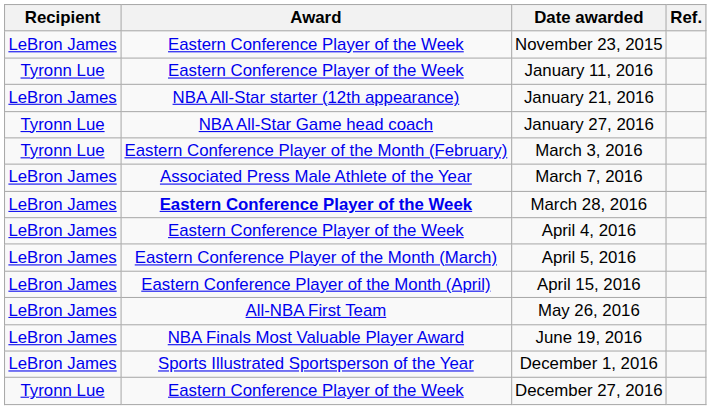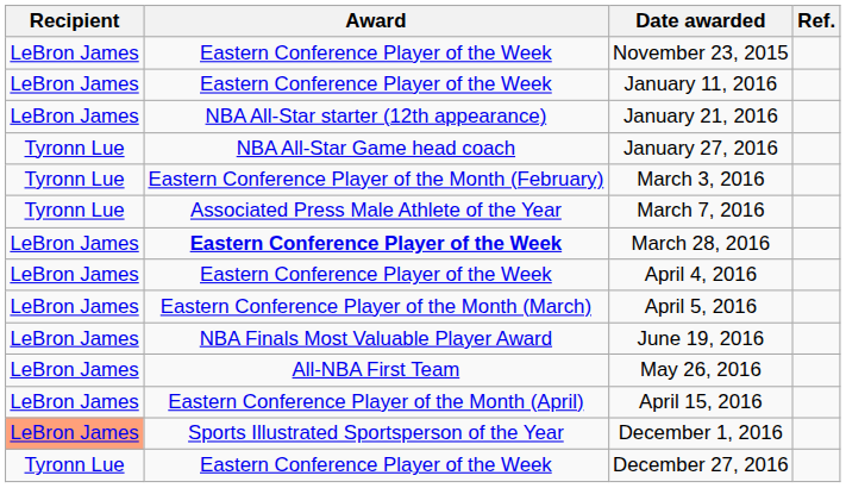January 11, 2016 | Recipient: Tyronn Lue -> LeBron James
March 7, 2016 | Recipient: LeBron James -> Tyronn Lue
rows swapped: April 15, 2016 <-> June 19, 2016
December 1, 2016 | Recipient: no background -> lightsalmon background
